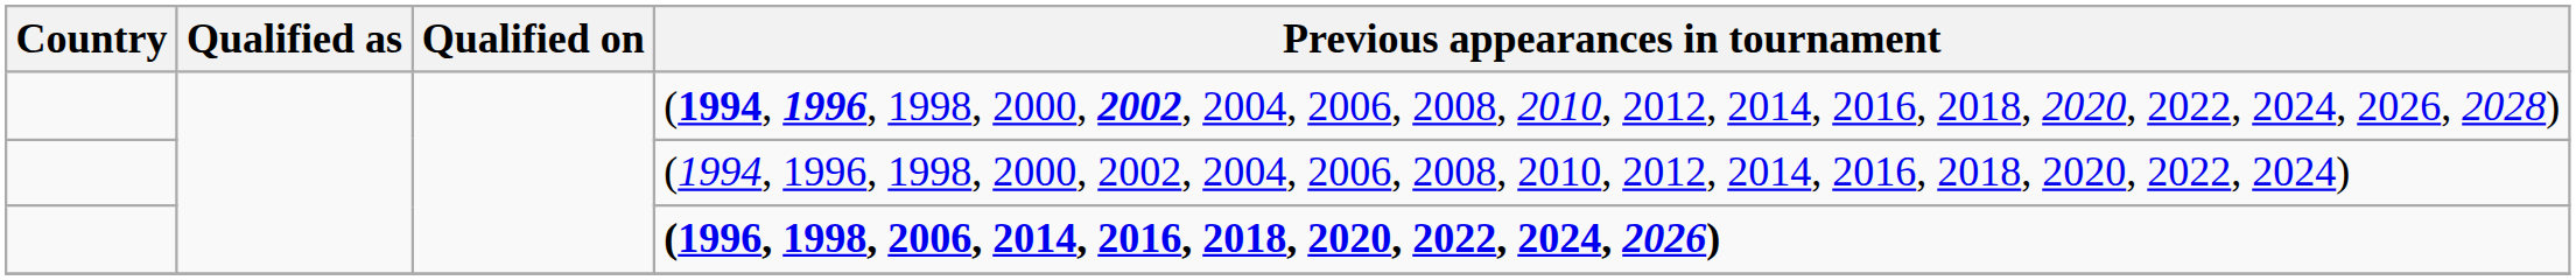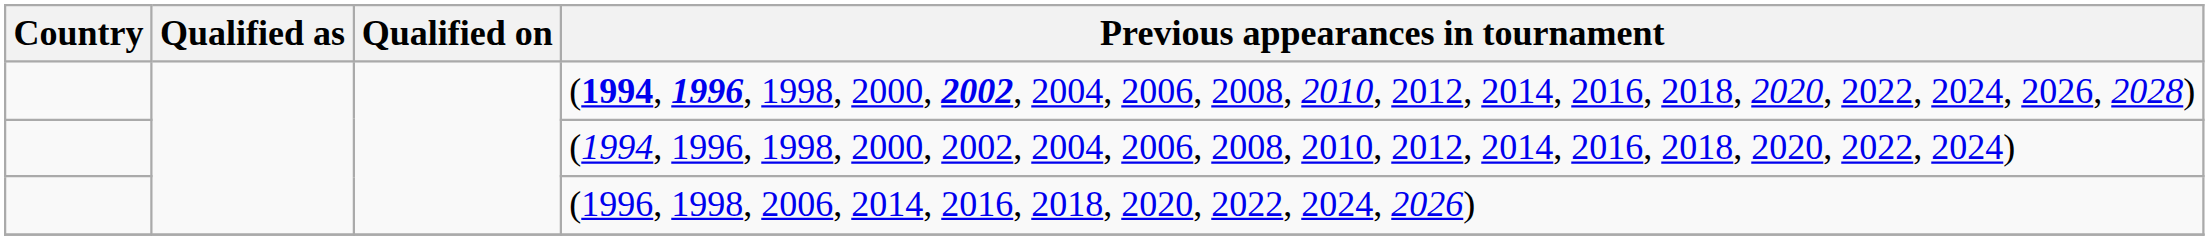(1996, 1998, 2006, 2014, 2016, 2018, 2020, 2022, 2024, 2026) | Previous appearances in tournament: bold -> normal
